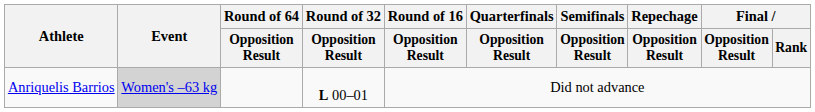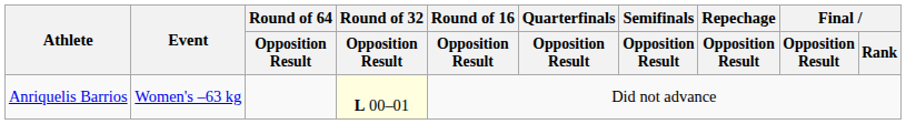Anriquelis Barrios | Event: lightgrey background -> no background
Anriquelis Barrios | Round of 32 / Opposition Result: no background -> lightyellow background
